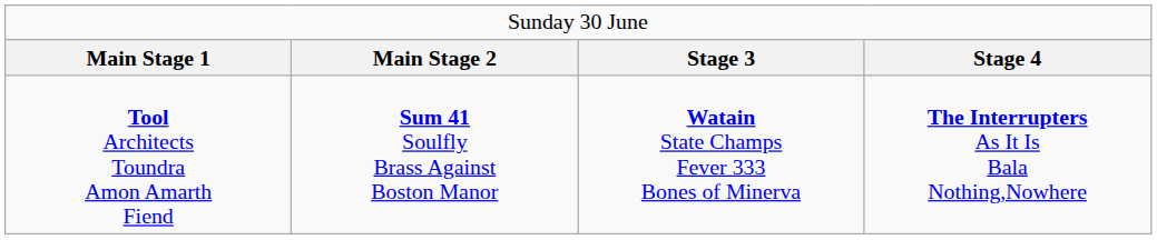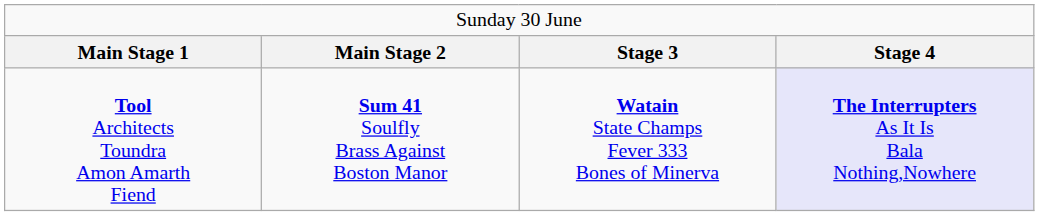row 3 | column 4: no background -> lavender background
